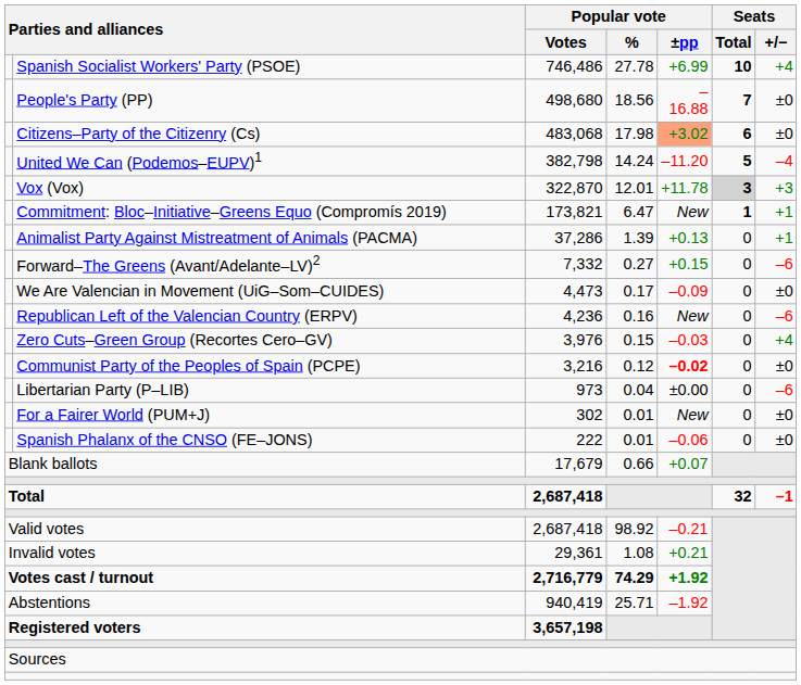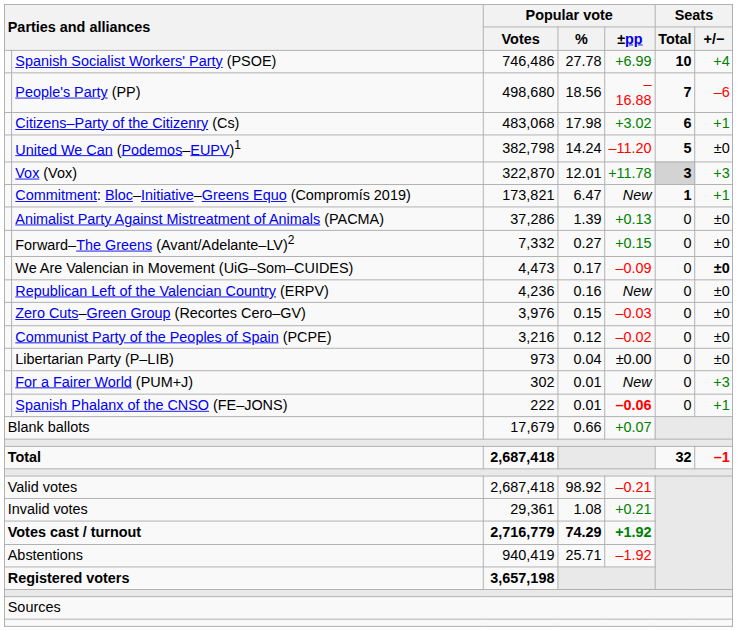People's Party (PP) | Seats / +/−: ±0 -> –6
Citizens–Party of the Citizenry (Cs) | Popular vote / ±pp: lightsalmon background -> no background
Citizens–Party of the Citizenry (Cs) | Seats / +/−: ±0 -> +1
United We Can (Podemos–EUPV)1 | Seats / +/−: –4 -> ±0
Animalist Party Against Mistreatment of Animals (PACMA) | Seats / +/−: +1 -> ±0
Forward–The Greens (Avant/Adelante–LV)2 | Seats / +/−: –6 -> ±0
We Are Valencian in Movement (UiG–Som–CUIDES) | Seats / +/−: normal -> bold
Republican Left of the Valencian Country (ERPV) | Seats / +/−: –6 -> ±0
Zero Cuts–Green Group (Recortes Cero–GV) | Seats / +/−: +4 -> ±0
Communist Party of the Peoples of Spain (PCPE) | Popular vote / ±pp: bold -> normal
Libertarian Party (P–LIB) | Seats / +/−: –6 -> ±0
For a Fairer World (PUM+J) | Seats / +/−: ±0 -> +3
Spanish Phalanx of the CNSO (FE–JONS) | Popular vote / ±pp: normal -> bold
Spanish Phalanx of the CNSO (FE–JONS) | Seats / +/−: ±0 -> +1
